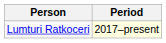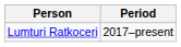Lumturi Ratkoceri | Period: lightyellow background -> no background
